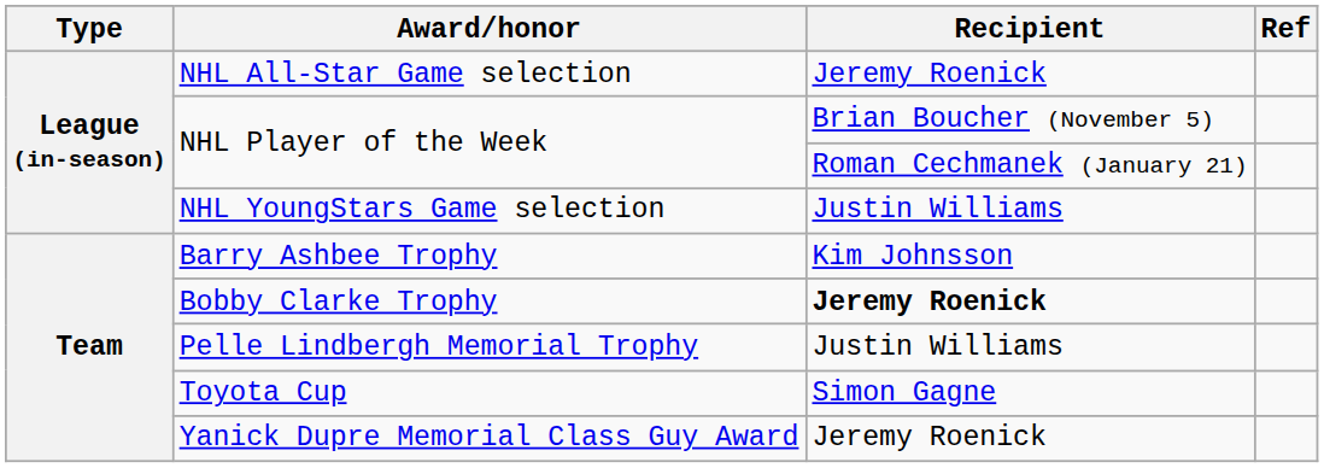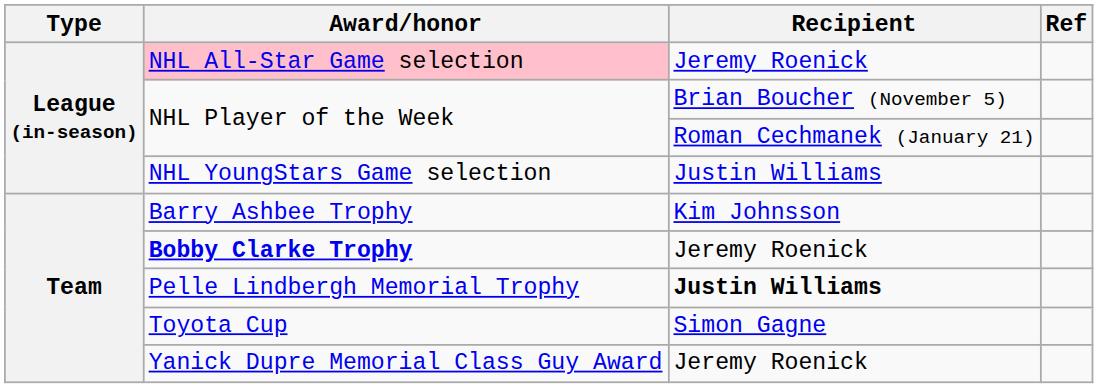NHL All-Star Game selection | Award/honor: no background -> pink background
Bobby Clarke Trophy | Award/honor: normal -> bold
Bobby Clarke Trophy | Recipient: bold -> normal
Pelle Lindbergh Memorial Trophy | Recipient: normal -> bold
